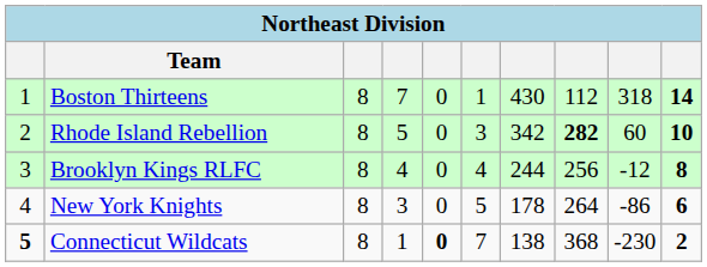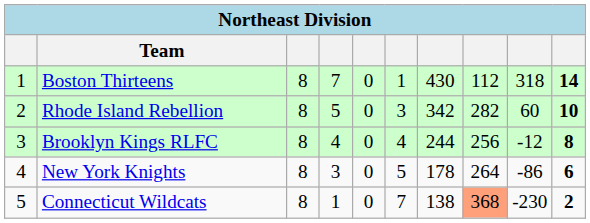Rhode Island Rebellion | column 8: bold -> normal
Connecticut Wildcats | column 1: bold -> normal
Connecticut Wildcats | column 5: bold -> normal
Connecticut Wildcats | column 8: no background -> lightsalmon background
